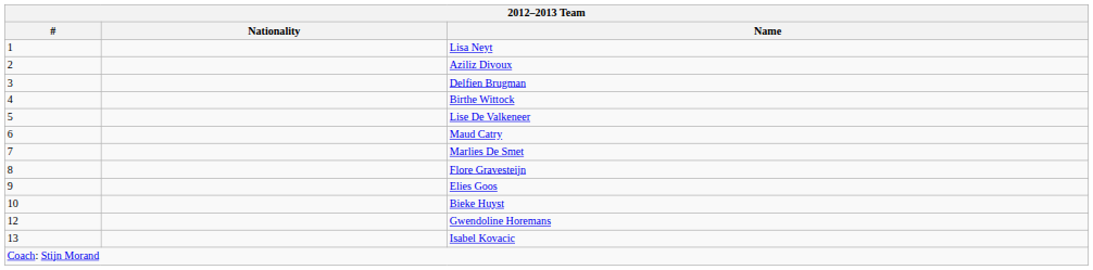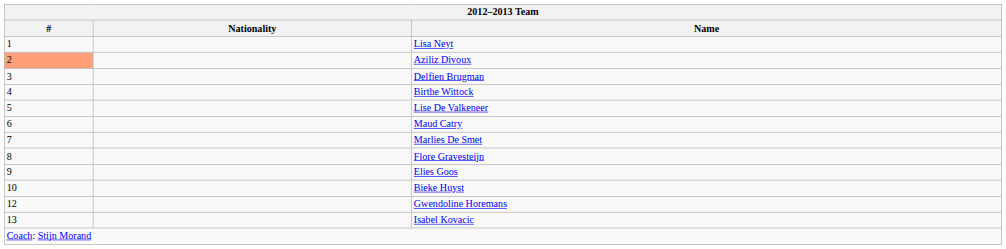Aziliz Divoux | #: no background -> lightsalmon background
